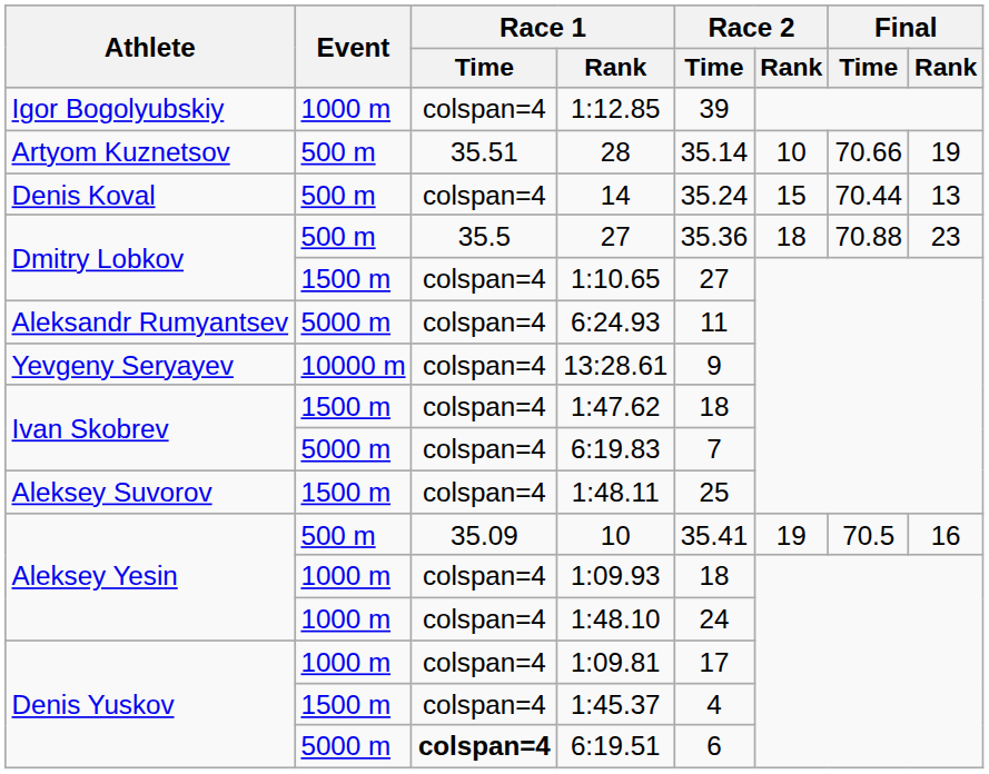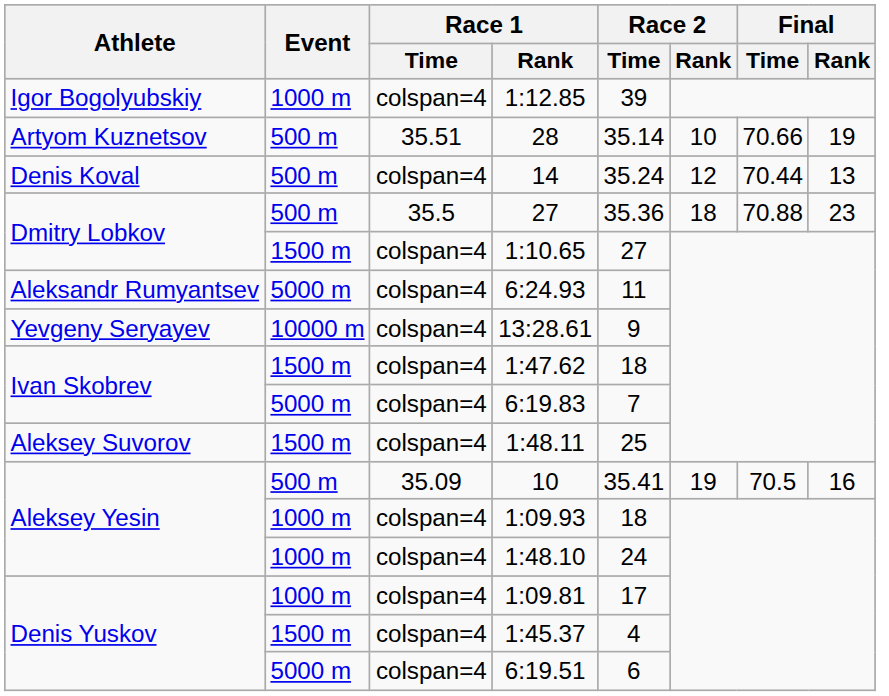14 | Race 2 / Rank: 15 -> 12
6:19.51 | Race 1 / Time: bold -> normal
